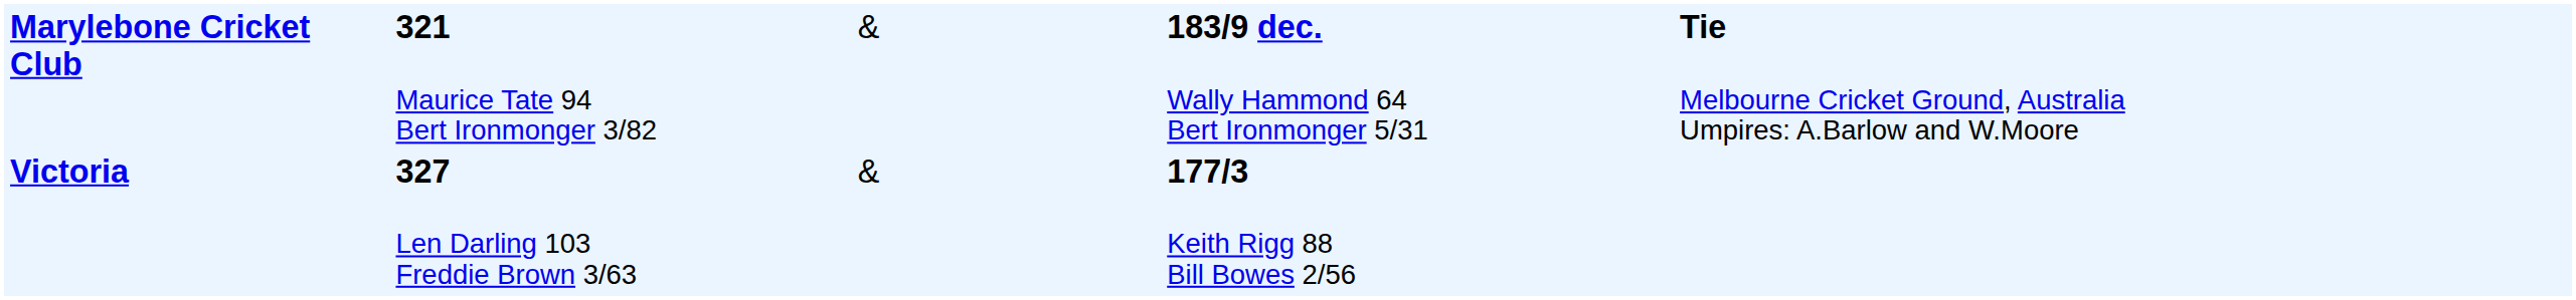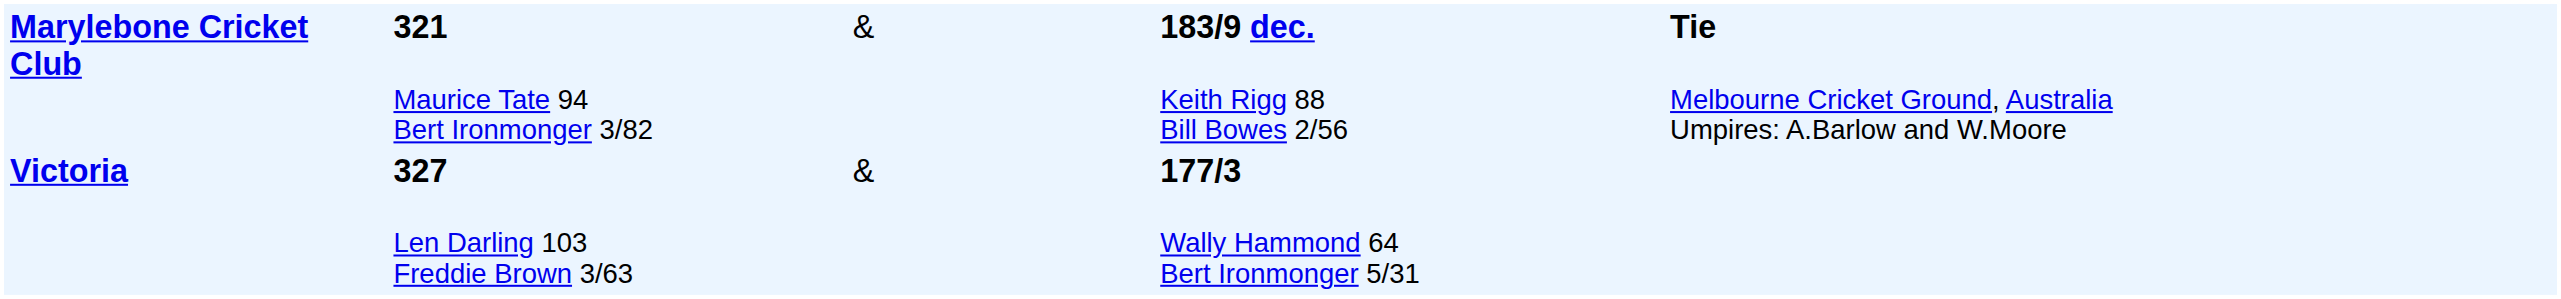Maurice Tate 94 Bert Ironmonger 3/82 | column 4: Wally Hammond 64 Bert Ironmonger 5/31 -> Keith Rigg 88 Bill Bowes 2/56
Len Darling 103 Freddie Brown 3/63 | column 4: Keith Rigg 88 Bill Bowes 2/56 -> Wally Hammond 64 Bert Ironmonger 5/31
